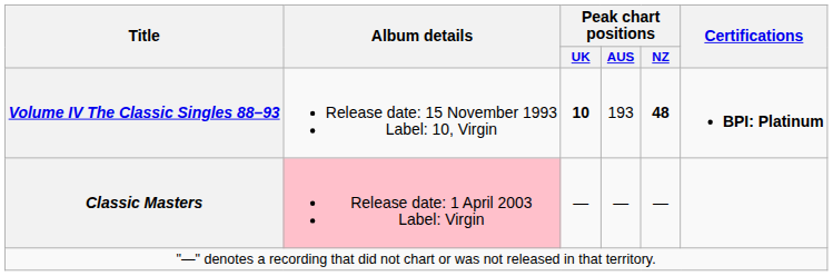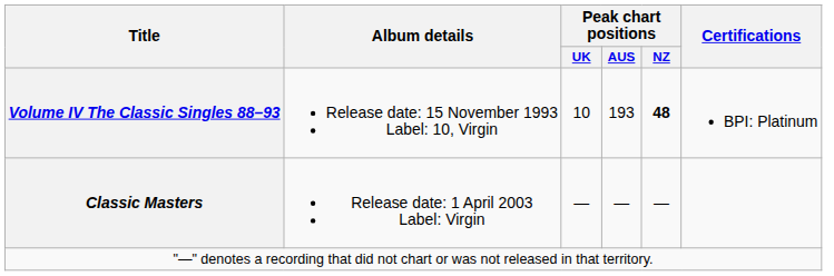Volume IV The Classic Singles 88–93 | Peak chart positions / UK: bold -> normal
Volume IV The Classic Singles 88–93 | Certifications: bold -> normal
Classic Masters | Album details: pink background -> no background
